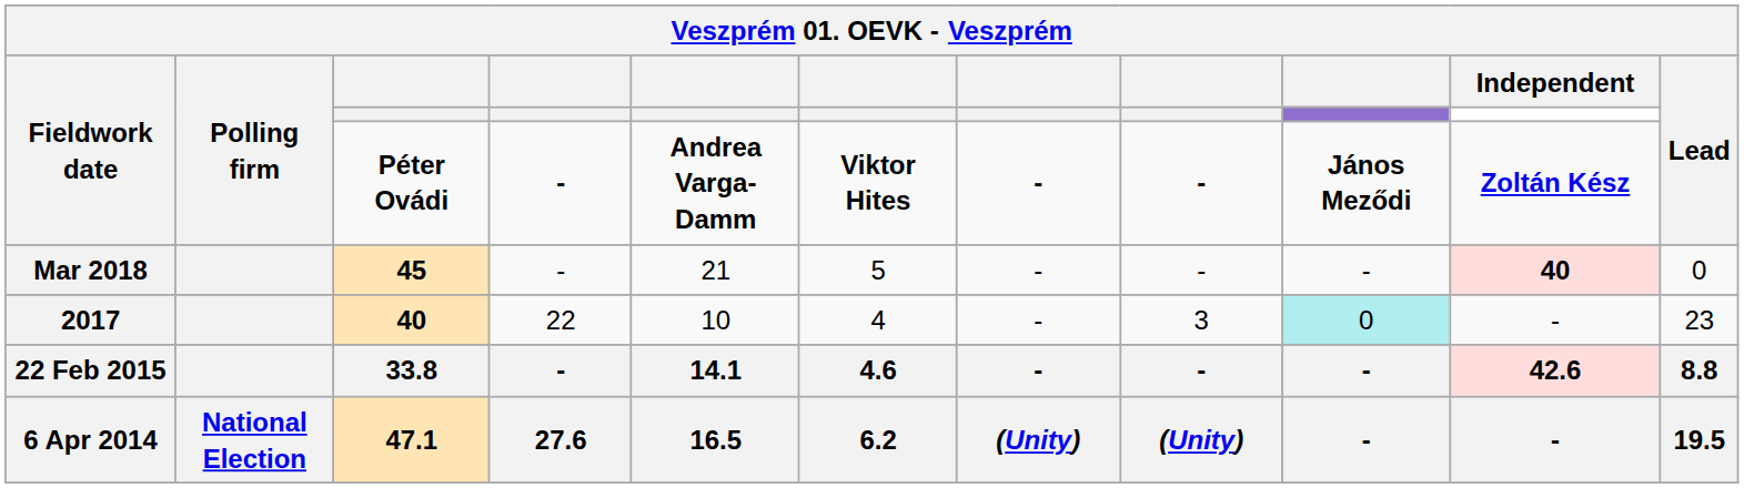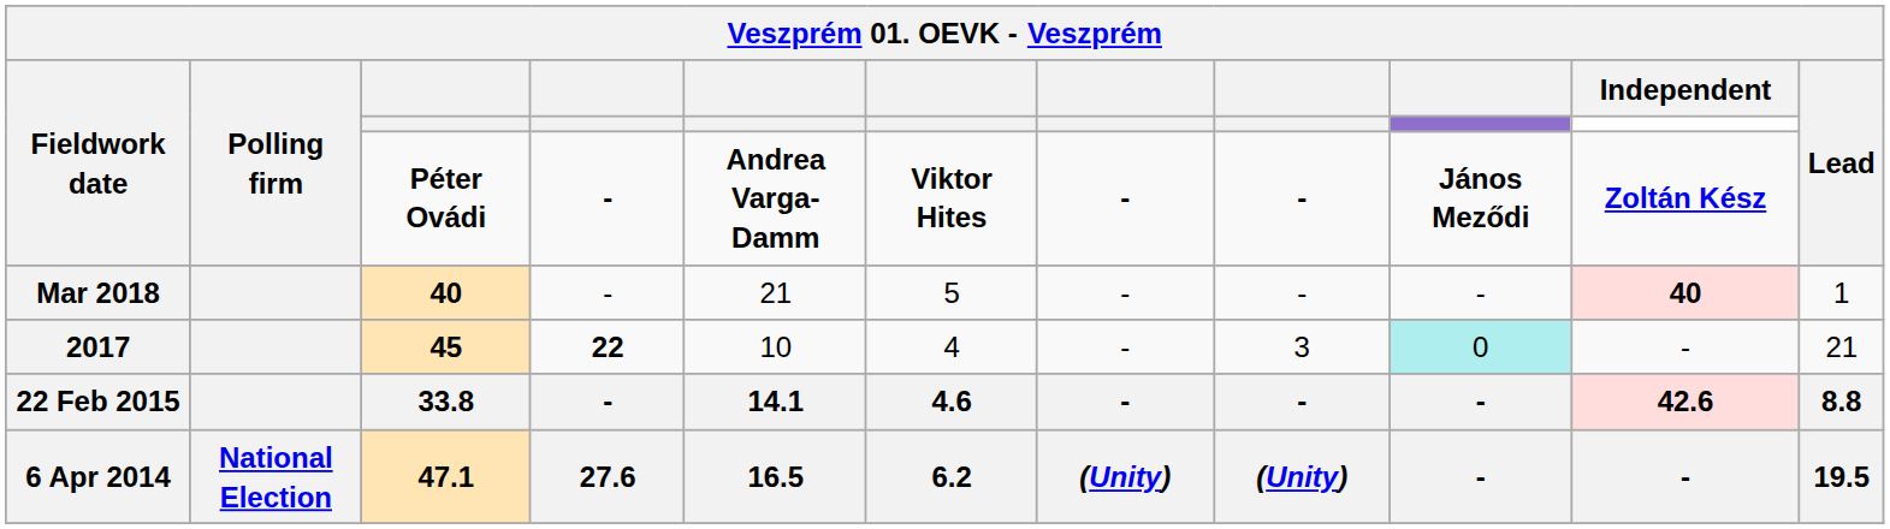Mar 2018 | column 3: 45 -> 40
Mar 2018 | Lead: 0 -> 1
2017 | column 3: 40 -> 45
2017 | column 4: normal -> bold
2017 | Lead: 23 -> 21
